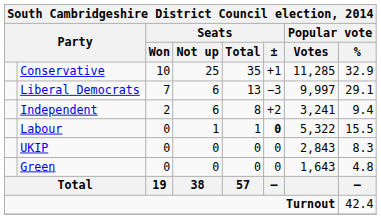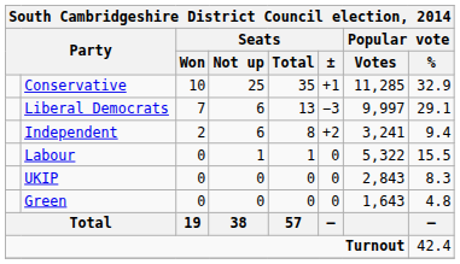Labour | Seats / ±: bold -> normal
